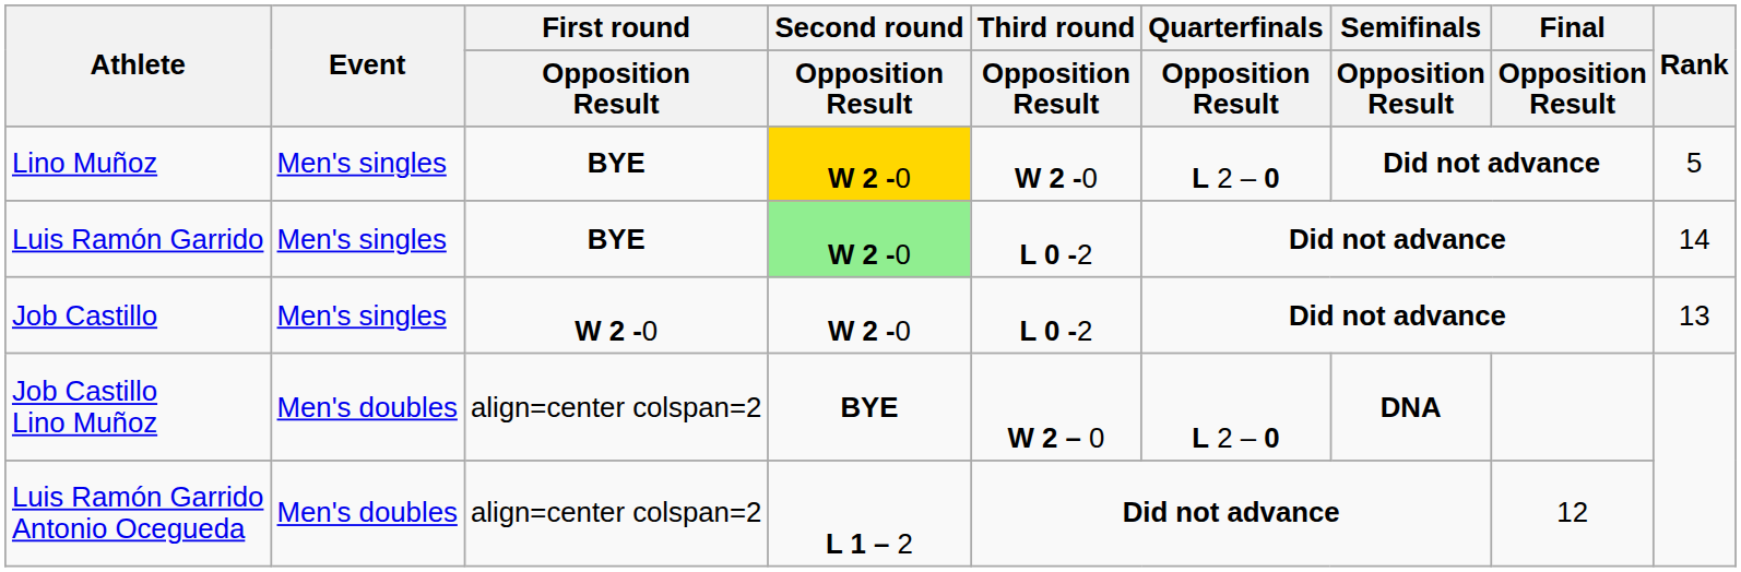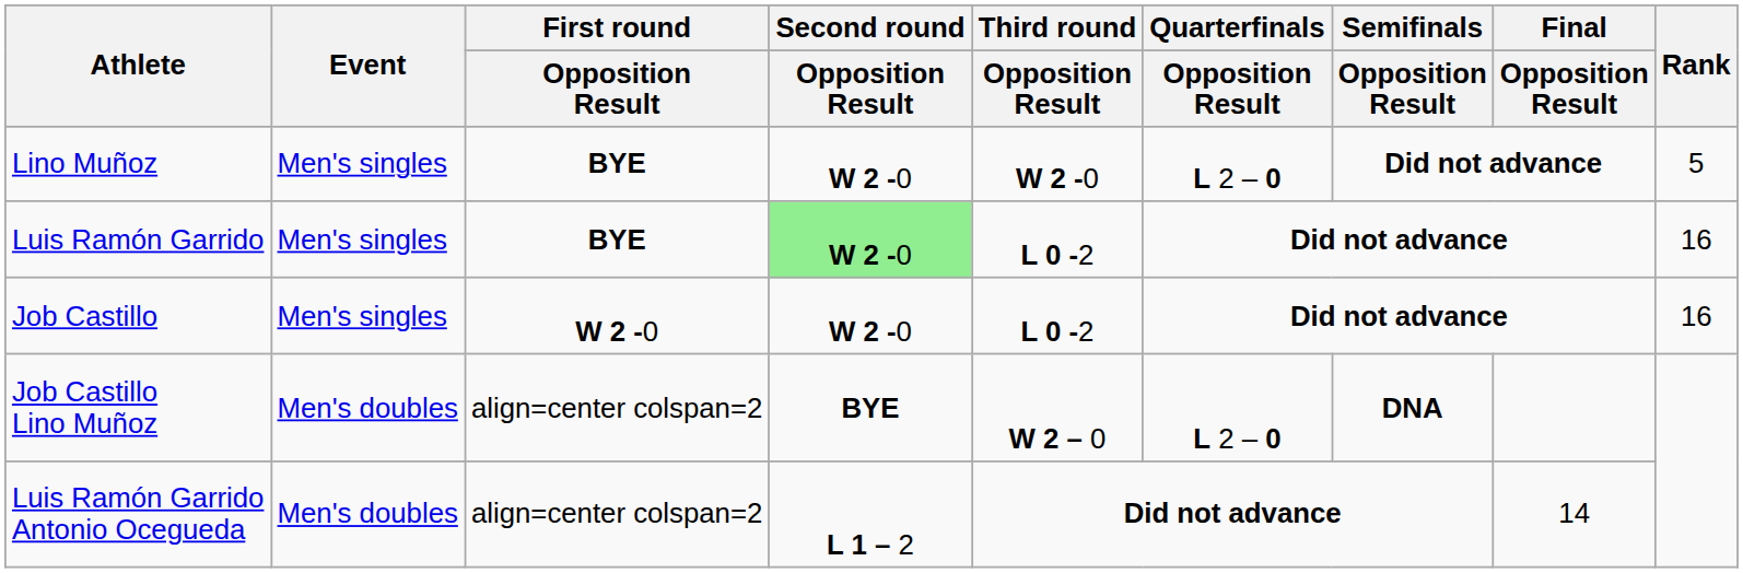Lino Muñoz | Second round / Opposition Result: gold background -> no background
Luis Ramón Garrido | Rank: 14 -> 16
Job Castillo | Rank: 13 -> 16
Luis Ramón Garrido Antonio Ocegueda | Final / Opposition Result: 12 -> 14
